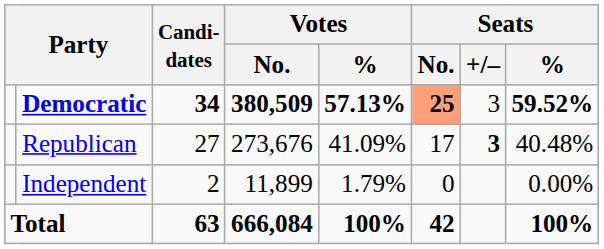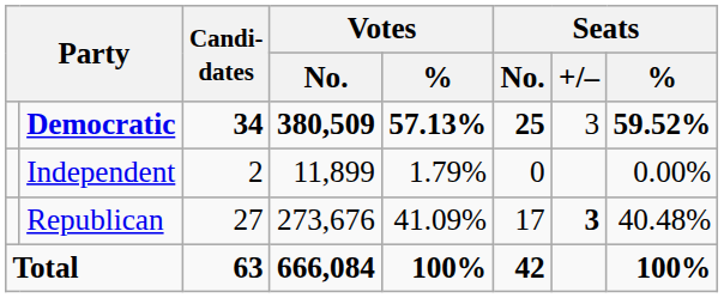Democratic | Seats / No.: lightsalmon background -> no background
rows swapped: Republican <-> Independent
